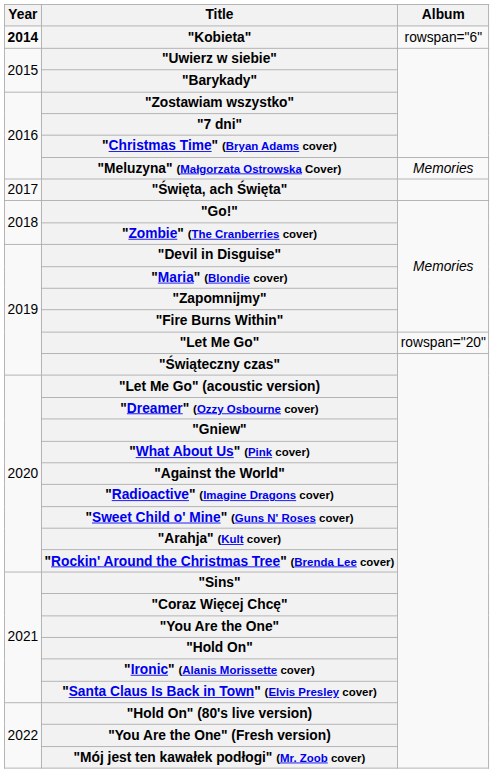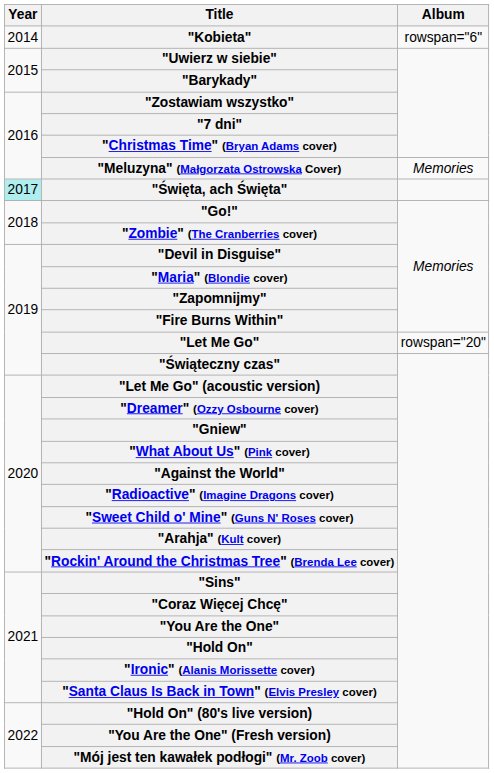"Kobieta" | Year: bold -> normal
"Święta, ach Święta" | Year: no background -> paleturquoise background
